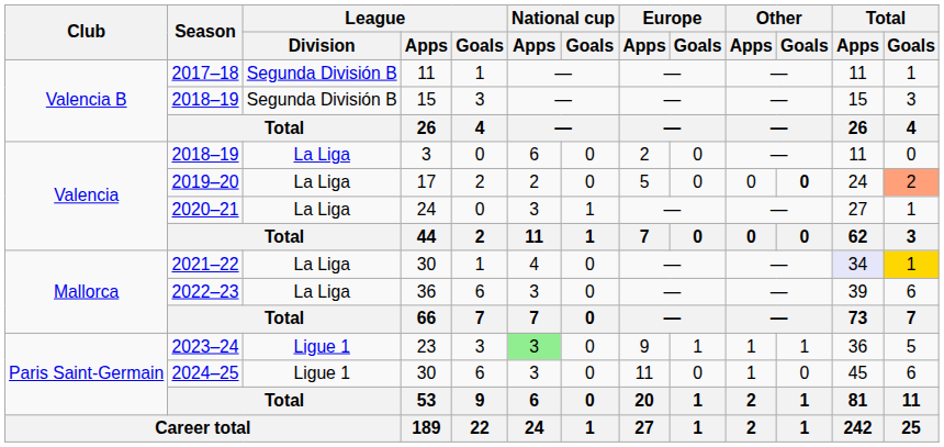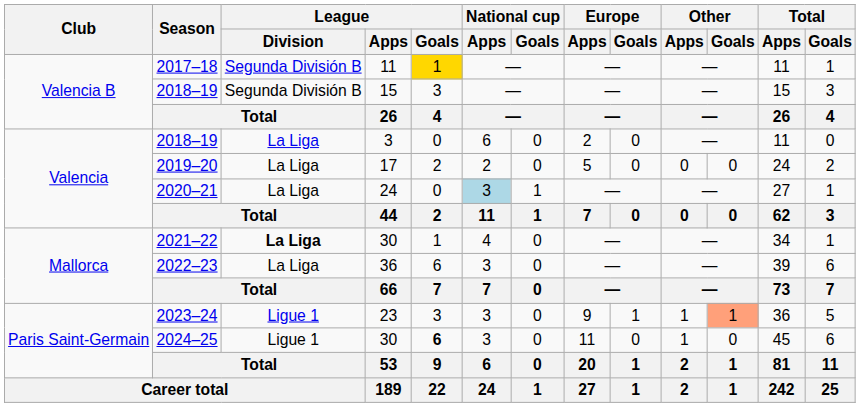2017–18 | League / Goals: no background -> gold background
2019–20 | Other / Goals: bold -> normal
2019–20 | Total / Goals: lightsalmon background -> no background
2020–21 | National cup / Apps: no background -> lightblue background
2021–22 | League / Division: normal -> bold
2021–22 | Total / Apps: lavender background -> no background
2021–22 | Total / Goals: gold background -> no background
2023–24 | National cup / Apps: lightgreen background -> no background
2023–24 | Other / Goals: no background -> lightsalmon background
2024–25 | League / Goals: normal -> bold
